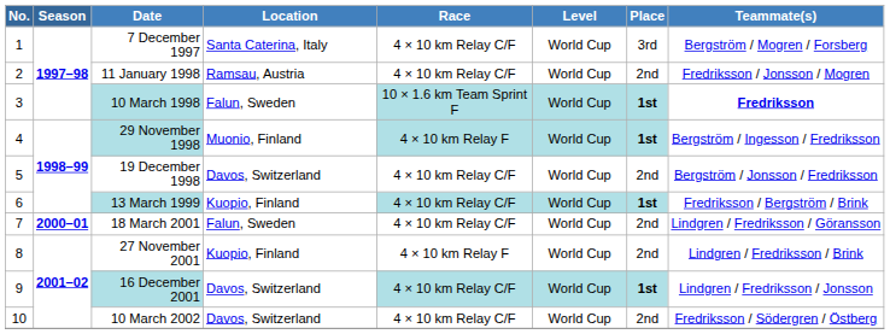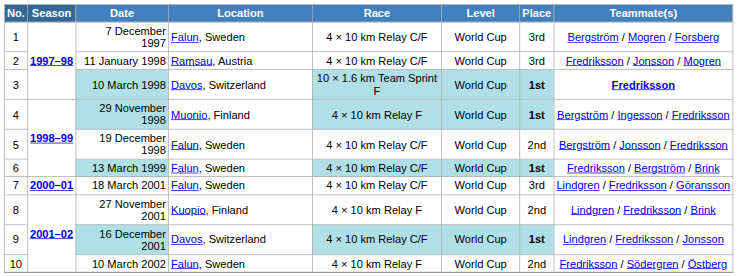7 December 1997 | Location: Santa Caterina, Italy -> Falun, Sweden
11 January 1998 | Place: 2nd -> 3rd
10 March 1998 | Location: Falun, Sweden -> Davos, Switzerland
19 December 1998 | Location: Davos, Switzerland -> Falun, Sweden
13 March 1999 | Location: Kuopio, Finland -> Falun, Sweden
18 March 2001 | Place: 2nd -> 3rd
10 March 2002 | Location: Davos, Switzerland -> Falun, Sweden
10 March 2002 | Race: 4 × 10 km Relay C/F -> 4 × 10 km Relay F
